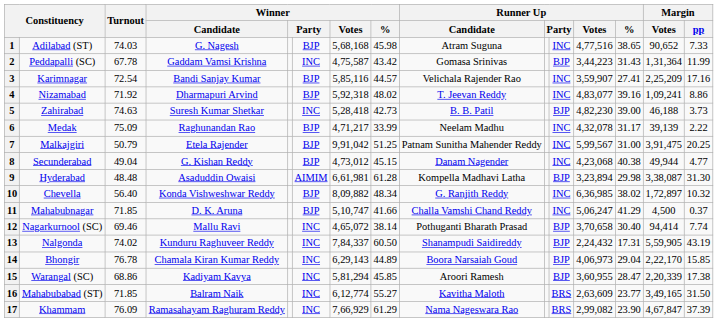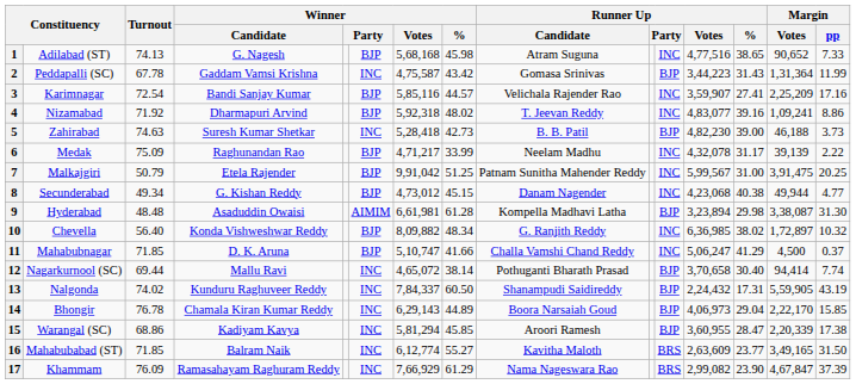1 | Turnout: 74.03 -> 74.13
8 | Turnout: 49.04 -> 49.34
12 | Turnout: 69.46 -> 69.44
